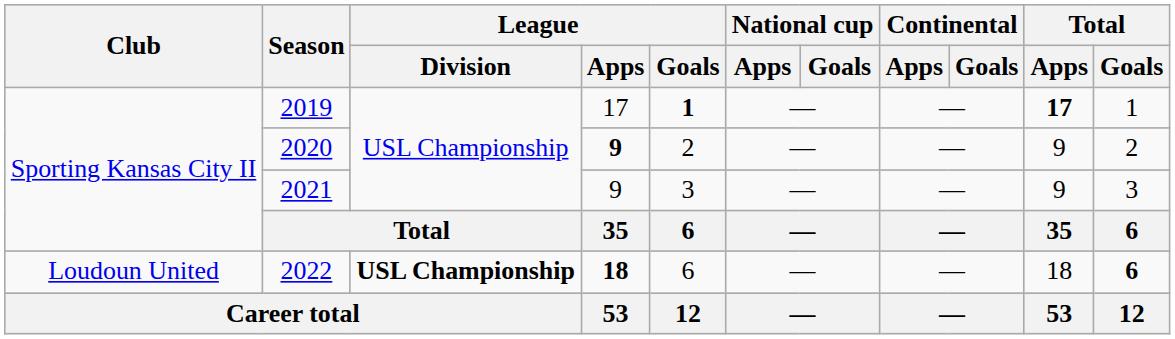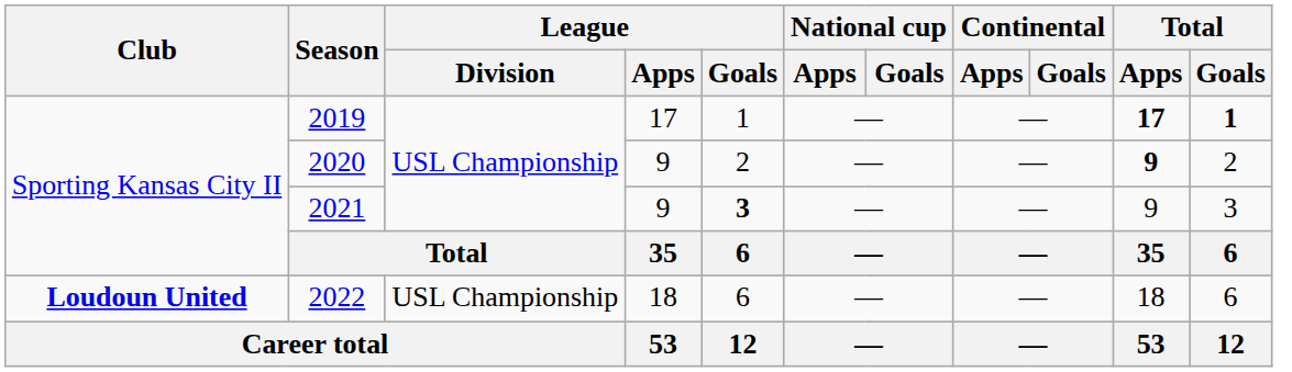2019 | League / Goals: bold -> normal
2019 | Total / Goals: normal -> bold
2020 | League / Apps: bold -> normal
2020 | Total / Apps: normal -> bold
2021 | League / Goals: normal -> bold
2022 | Club: normal -> bold
2022 | League / Division: bold -> normal
2022 | League / Apps: bold -> normal
2022 | Total / Goals: bold -> normal
